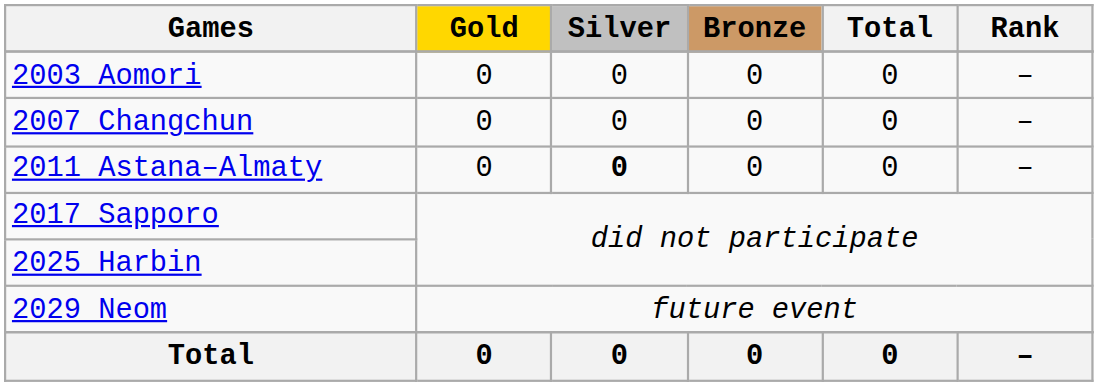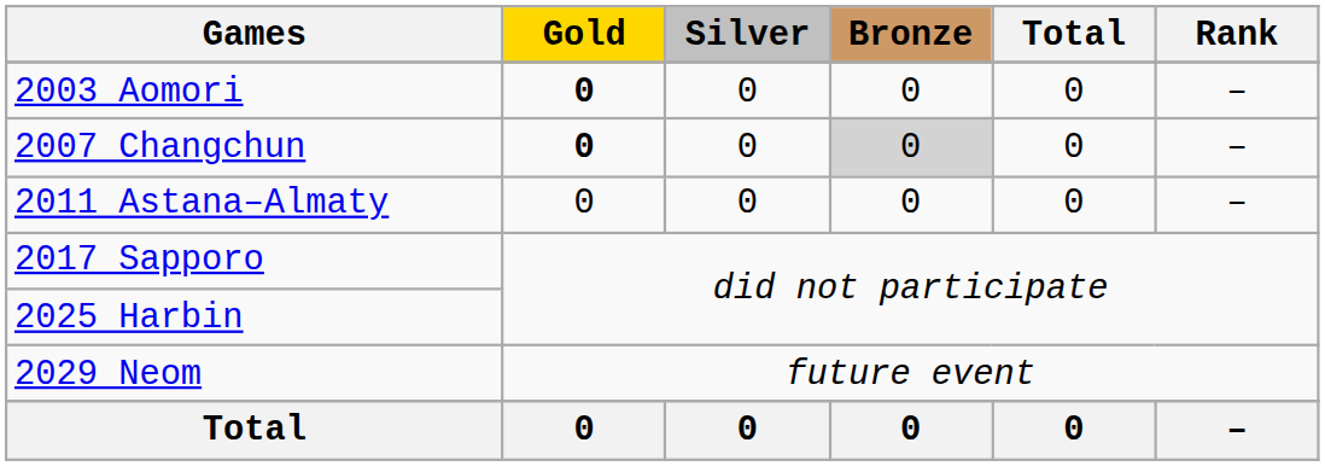2003 Aomori | Gold: normal -> bold
2007 Changchun | Gold: normal -> bold
2007 Changchun | Bronze: no background -> lightgrey background
2011 Astana–Almaty | Silver: bold -> normal
